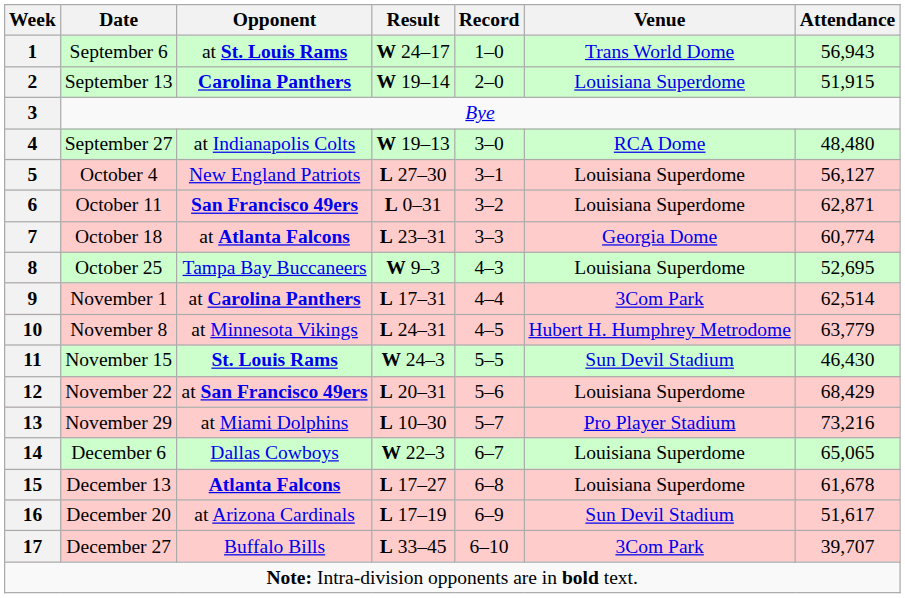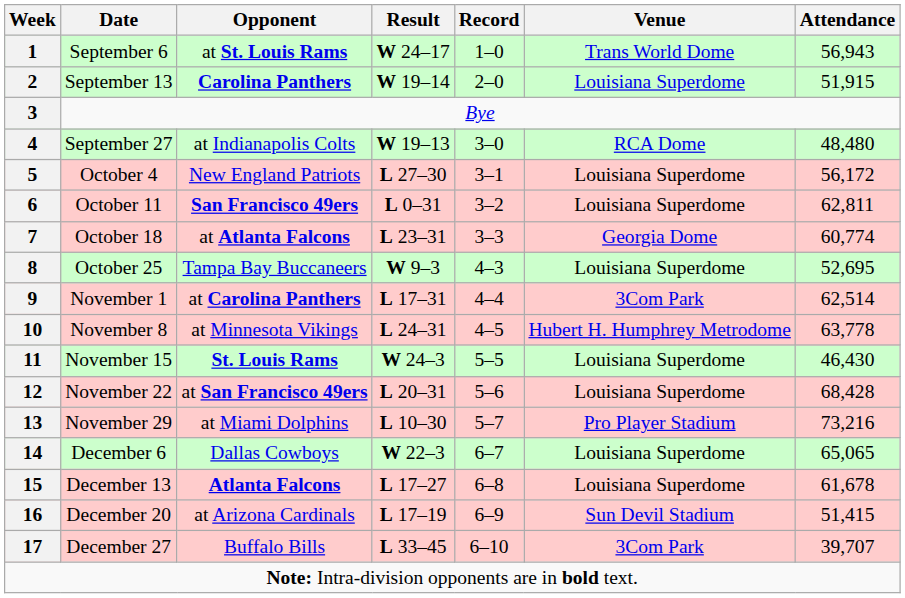5 | Attendance: 56,127 -> 56,172
6 | Attendance: 62,871 -> 62,811
10 | Attendance: 63,779 -> 63,778
11 | Venue: Sun Devil Stadium -> Louisiana Superdome
12 | Attendance: 68,429 -> 68,428
16 | Attendance: 51,617 -> 51,415
